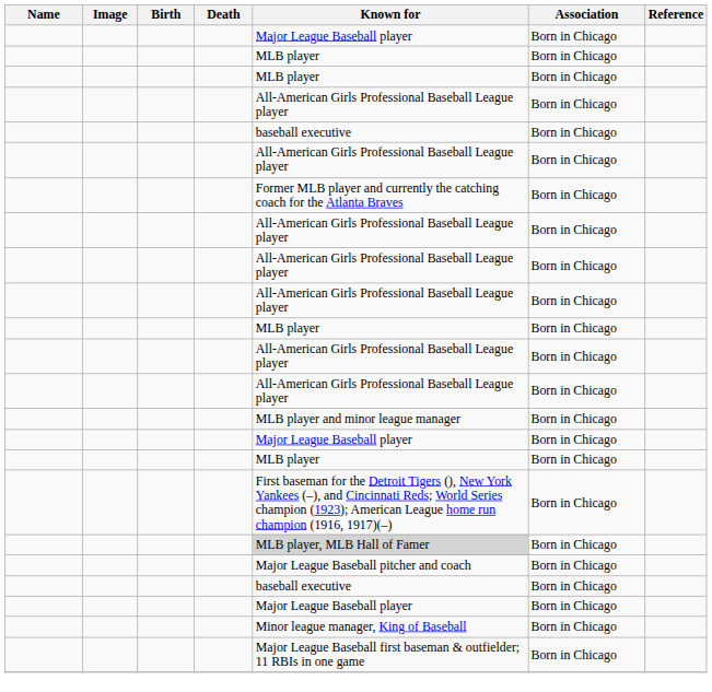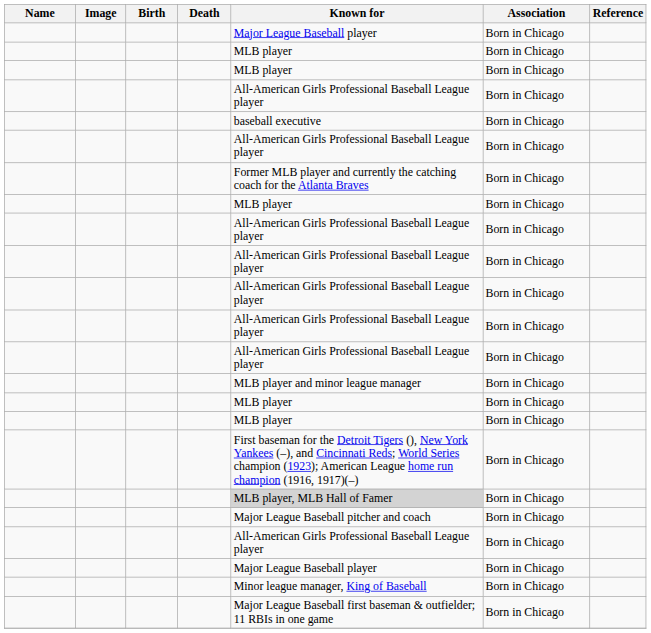row 9 | Known for: All-American Girls Professional Baseball League player -> MLB player
row 12 | Known for: MLB player -> All-American Girls Professional Baseball League player
row 16 | Known for: Major League Baseball player -> MLB player
row 21 | Known for: baseball executive -> All-American Girls Professional Baseball League player
